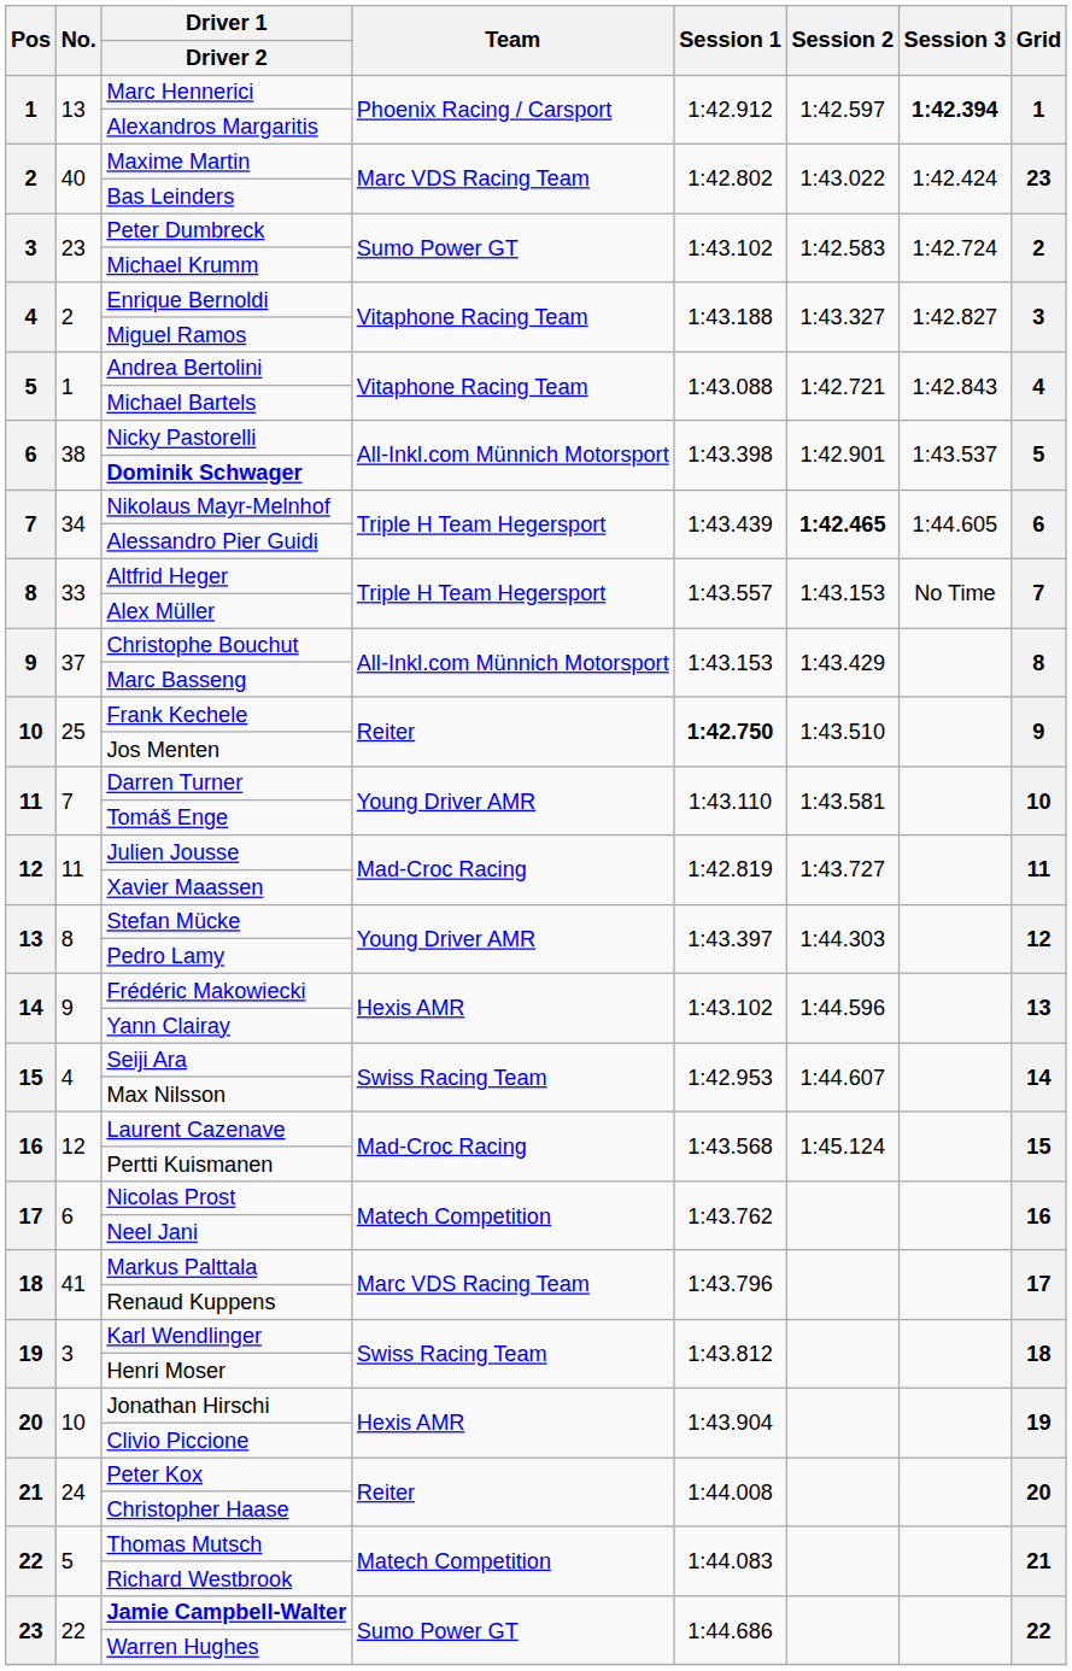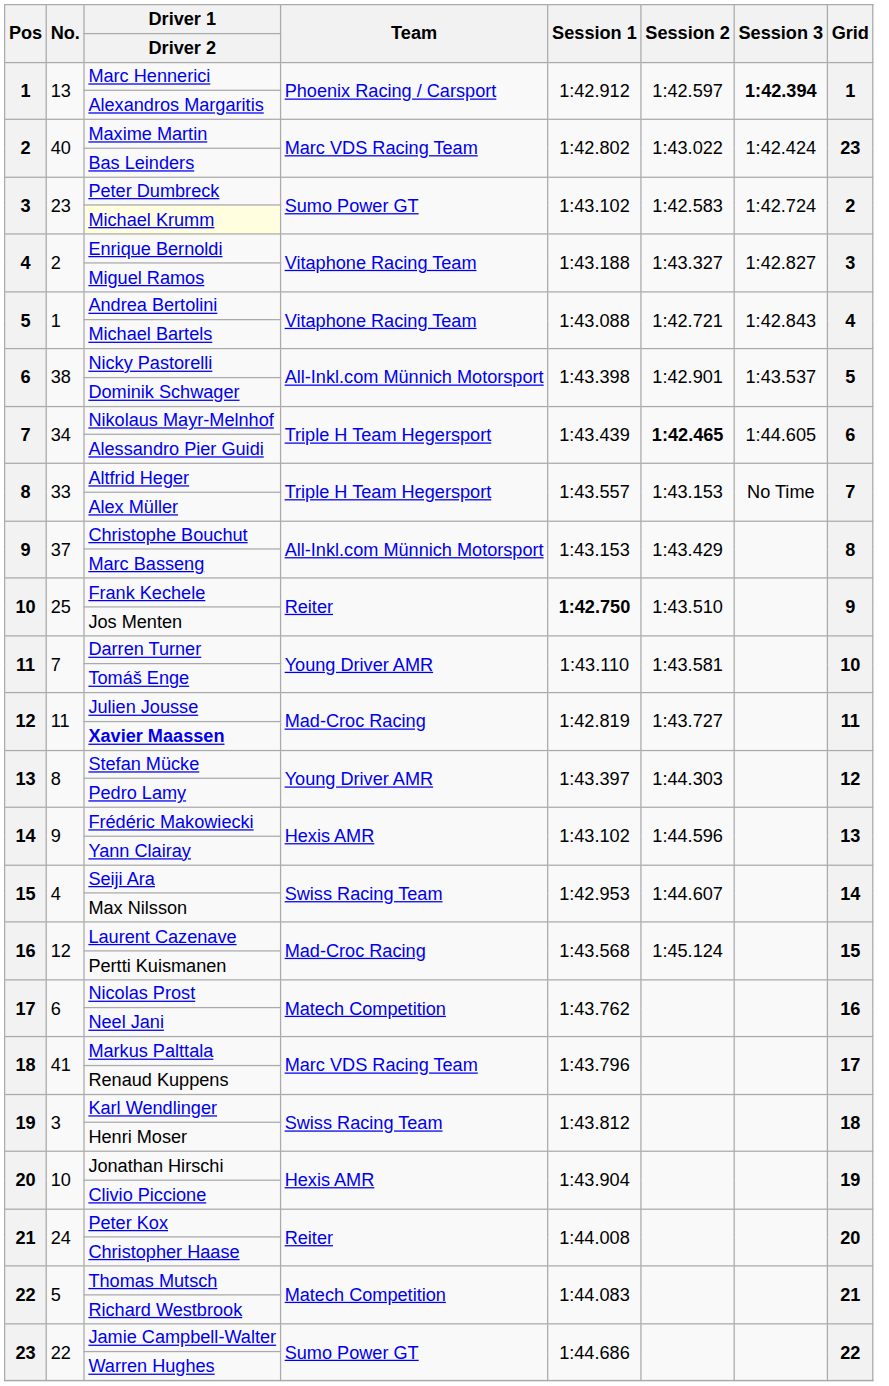Michael Krumm | Driver 1 / Driver 2: no background -> lightyellow background
Dominik Schwager | Driver 1 / Driver 2: bold -> normal
Xavier Maassen | Driver 1 / Driver 2: normal -> bold
Jamie Campbell-Walter | Driver 1 / Driver 2: bold -> normal
